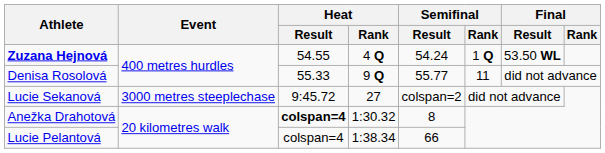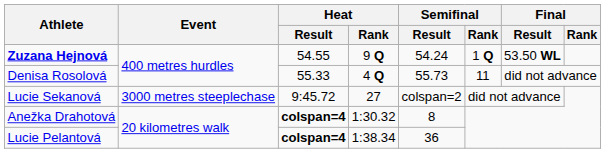Zuzana Hejnová | Heat / Rank: 4 Q -> 9 Q
Denisa Rosolová | Heat / Rank: 9 Q -> 4 Q
Denisa Rosolová | Semifinal / Result: 55.77 -> 55.73
Lucie Pelantová | Heat / Result: normal -> bold
Lucie Pelantová | Semifinal / Result: 66 -> 36
